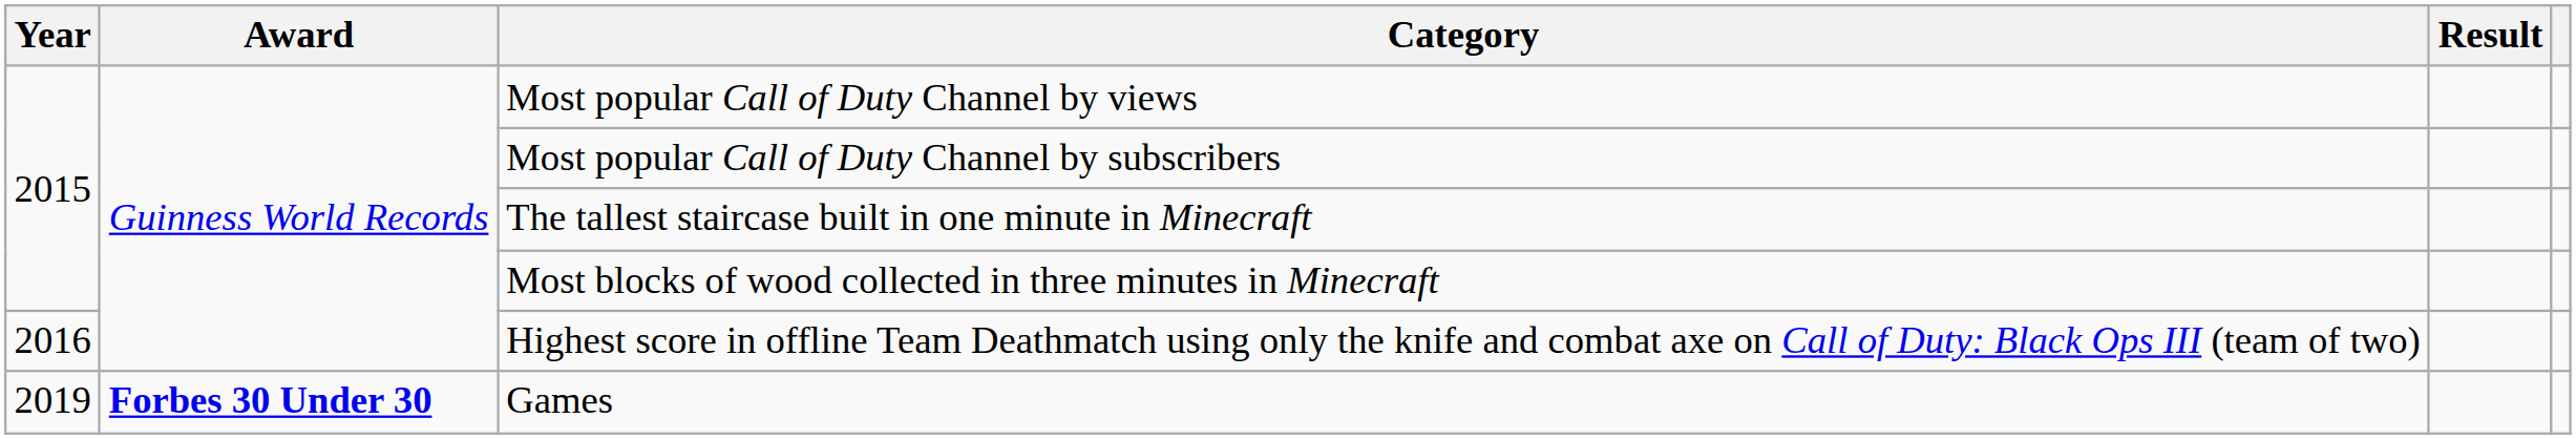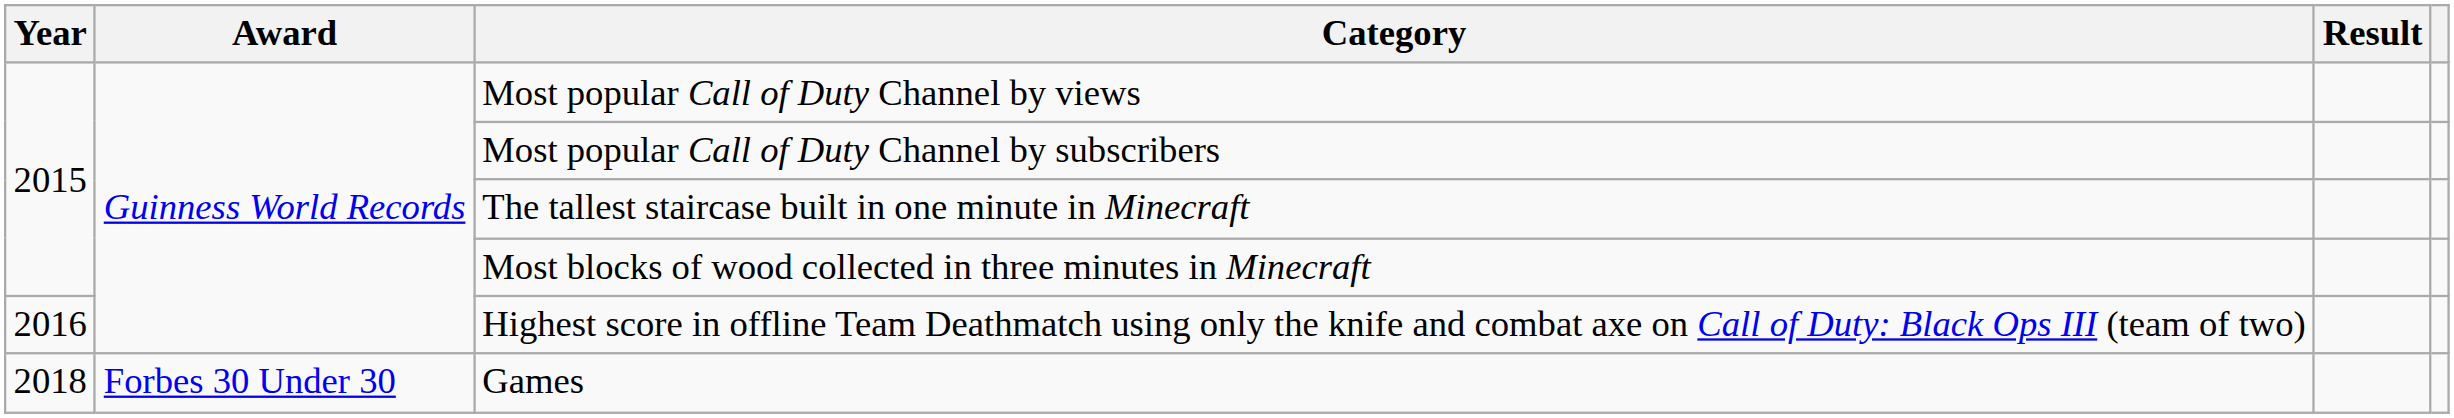Games | Year: 2019 -> 2018
Games | Award: bold -> normal
